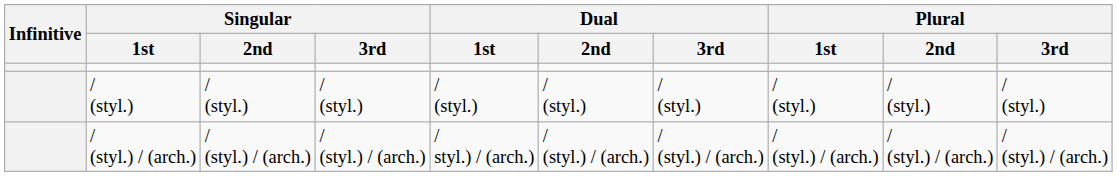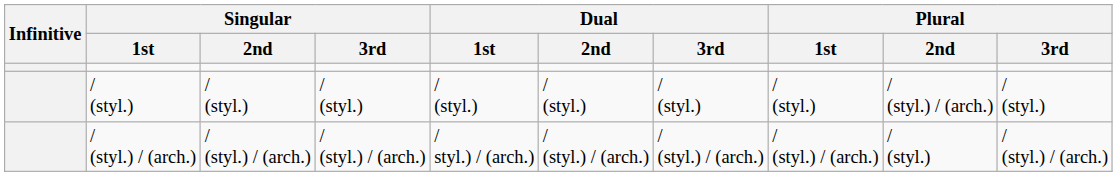row 4 | Plural / 2nd: / (styl.) -> / (styl.) / (arch.)
row 5 | Plural / 2nd: / (styl.) / (arch.) -> / (styl.)
